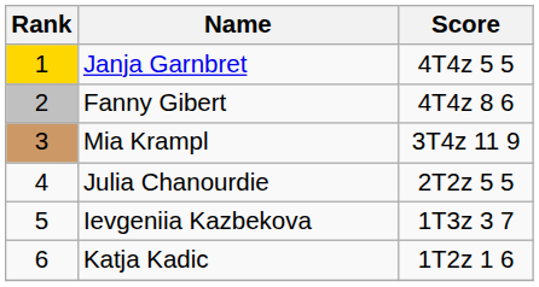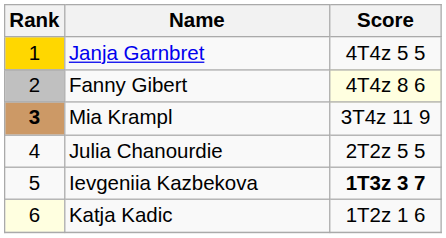Fanny Gibert | Score: no background -> lightyellow background
Mia Krampl | Rank: normal -> bold
Ievgeniia Kazbekova | Score: normal -> bold
Katja Kadic | Rank: no background -> lightyellow background
